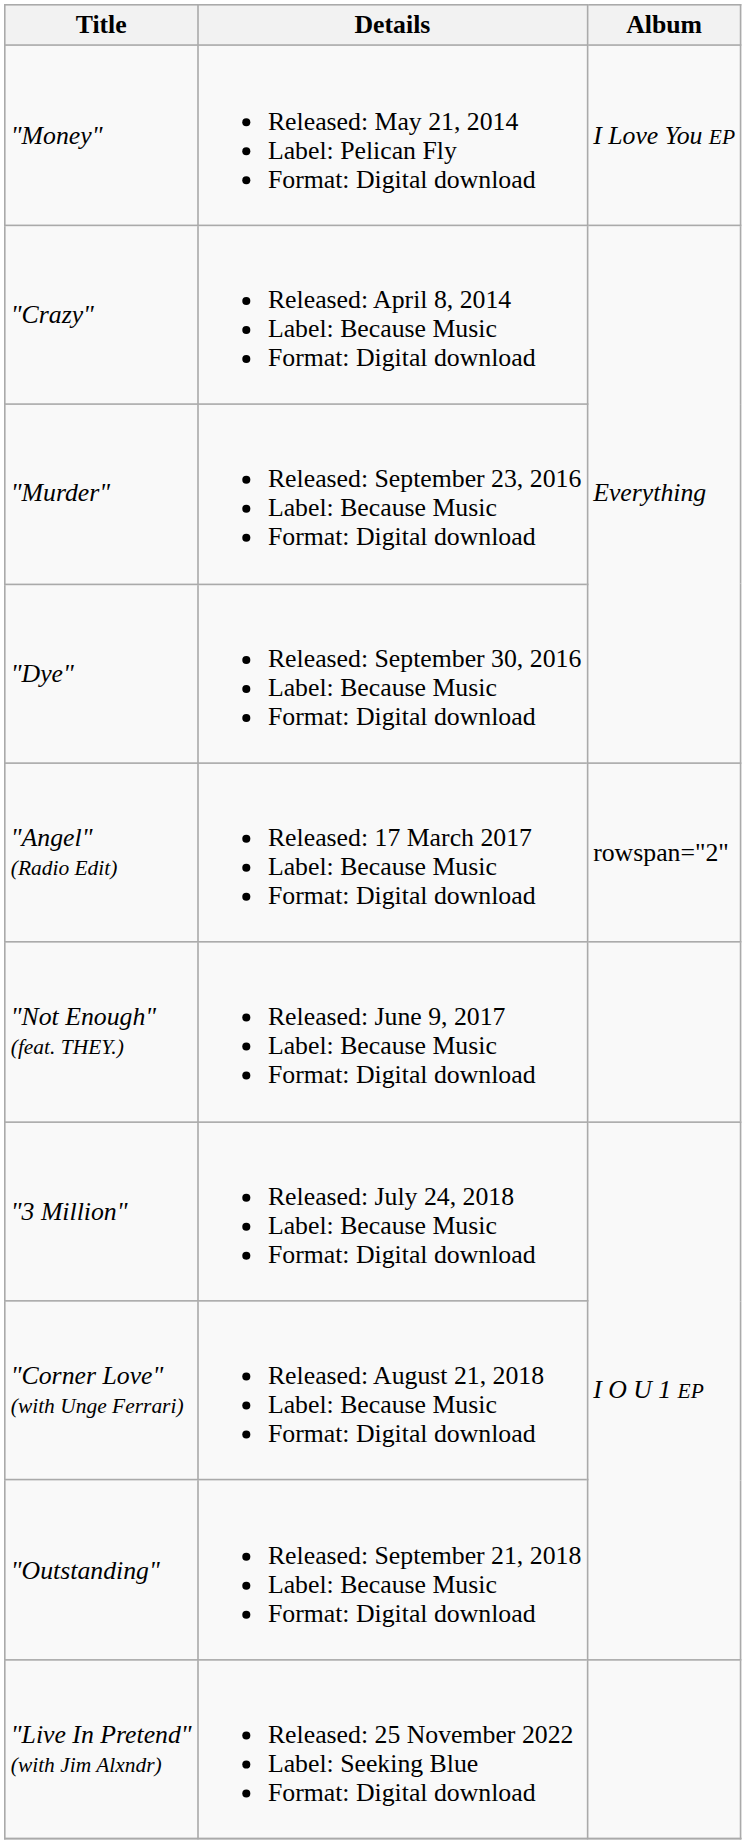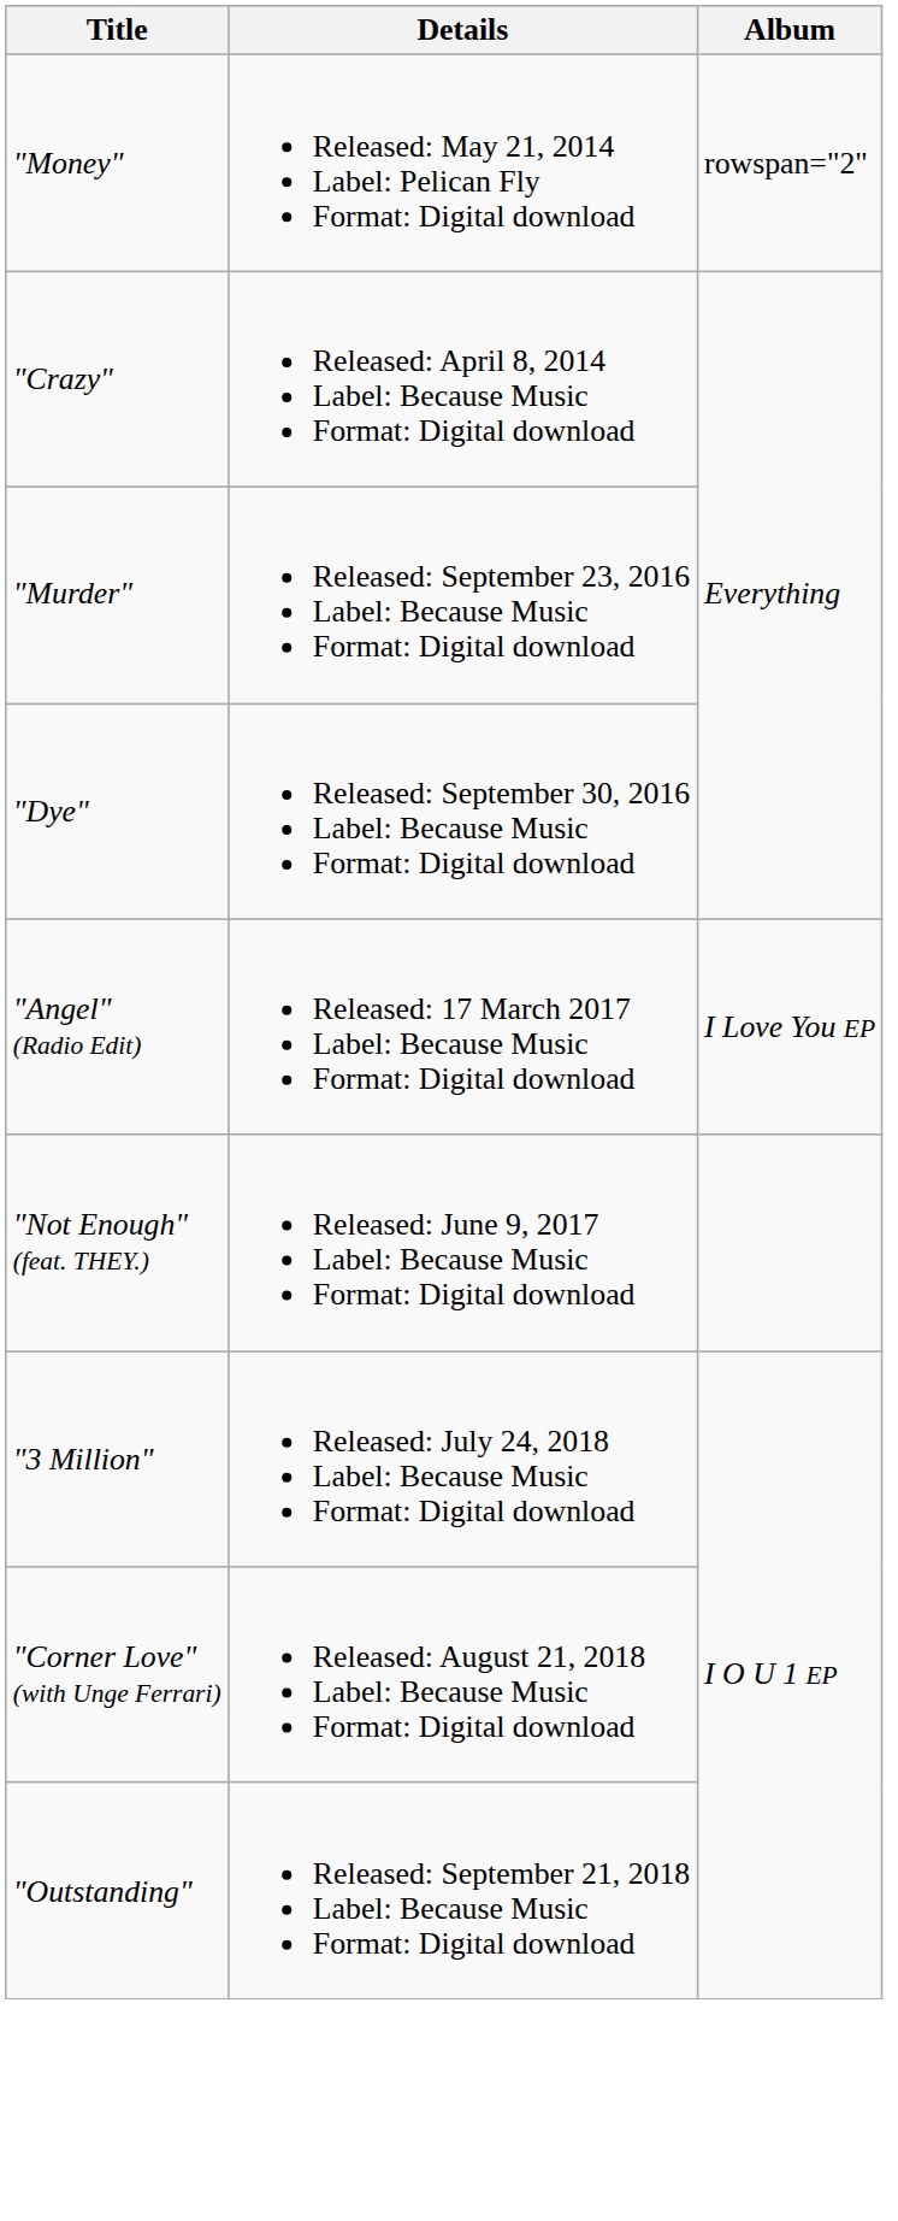"Money" | Album: I Love You EP -> rowspan="2"
"Angel" (Radio Edit) | Album: rowspan="2" -> I Love You EP
- row: "Live In Pretend" (with Jim Alxndr) | Released: 25 November 2022 Label: Seeking Blue Format: Digital download
